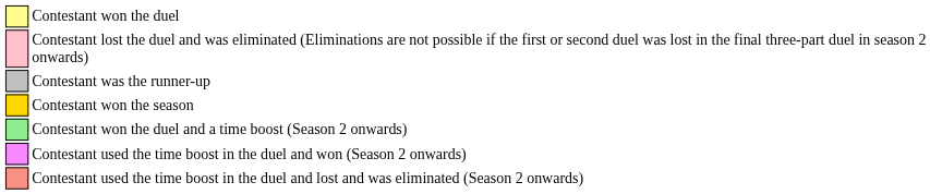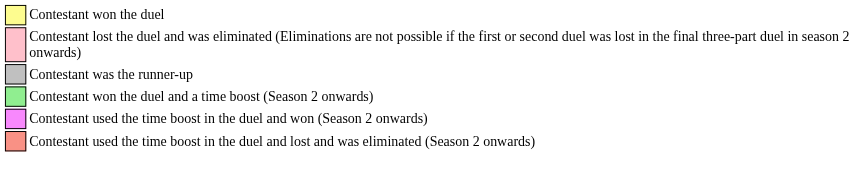- row: Contestant won the season
